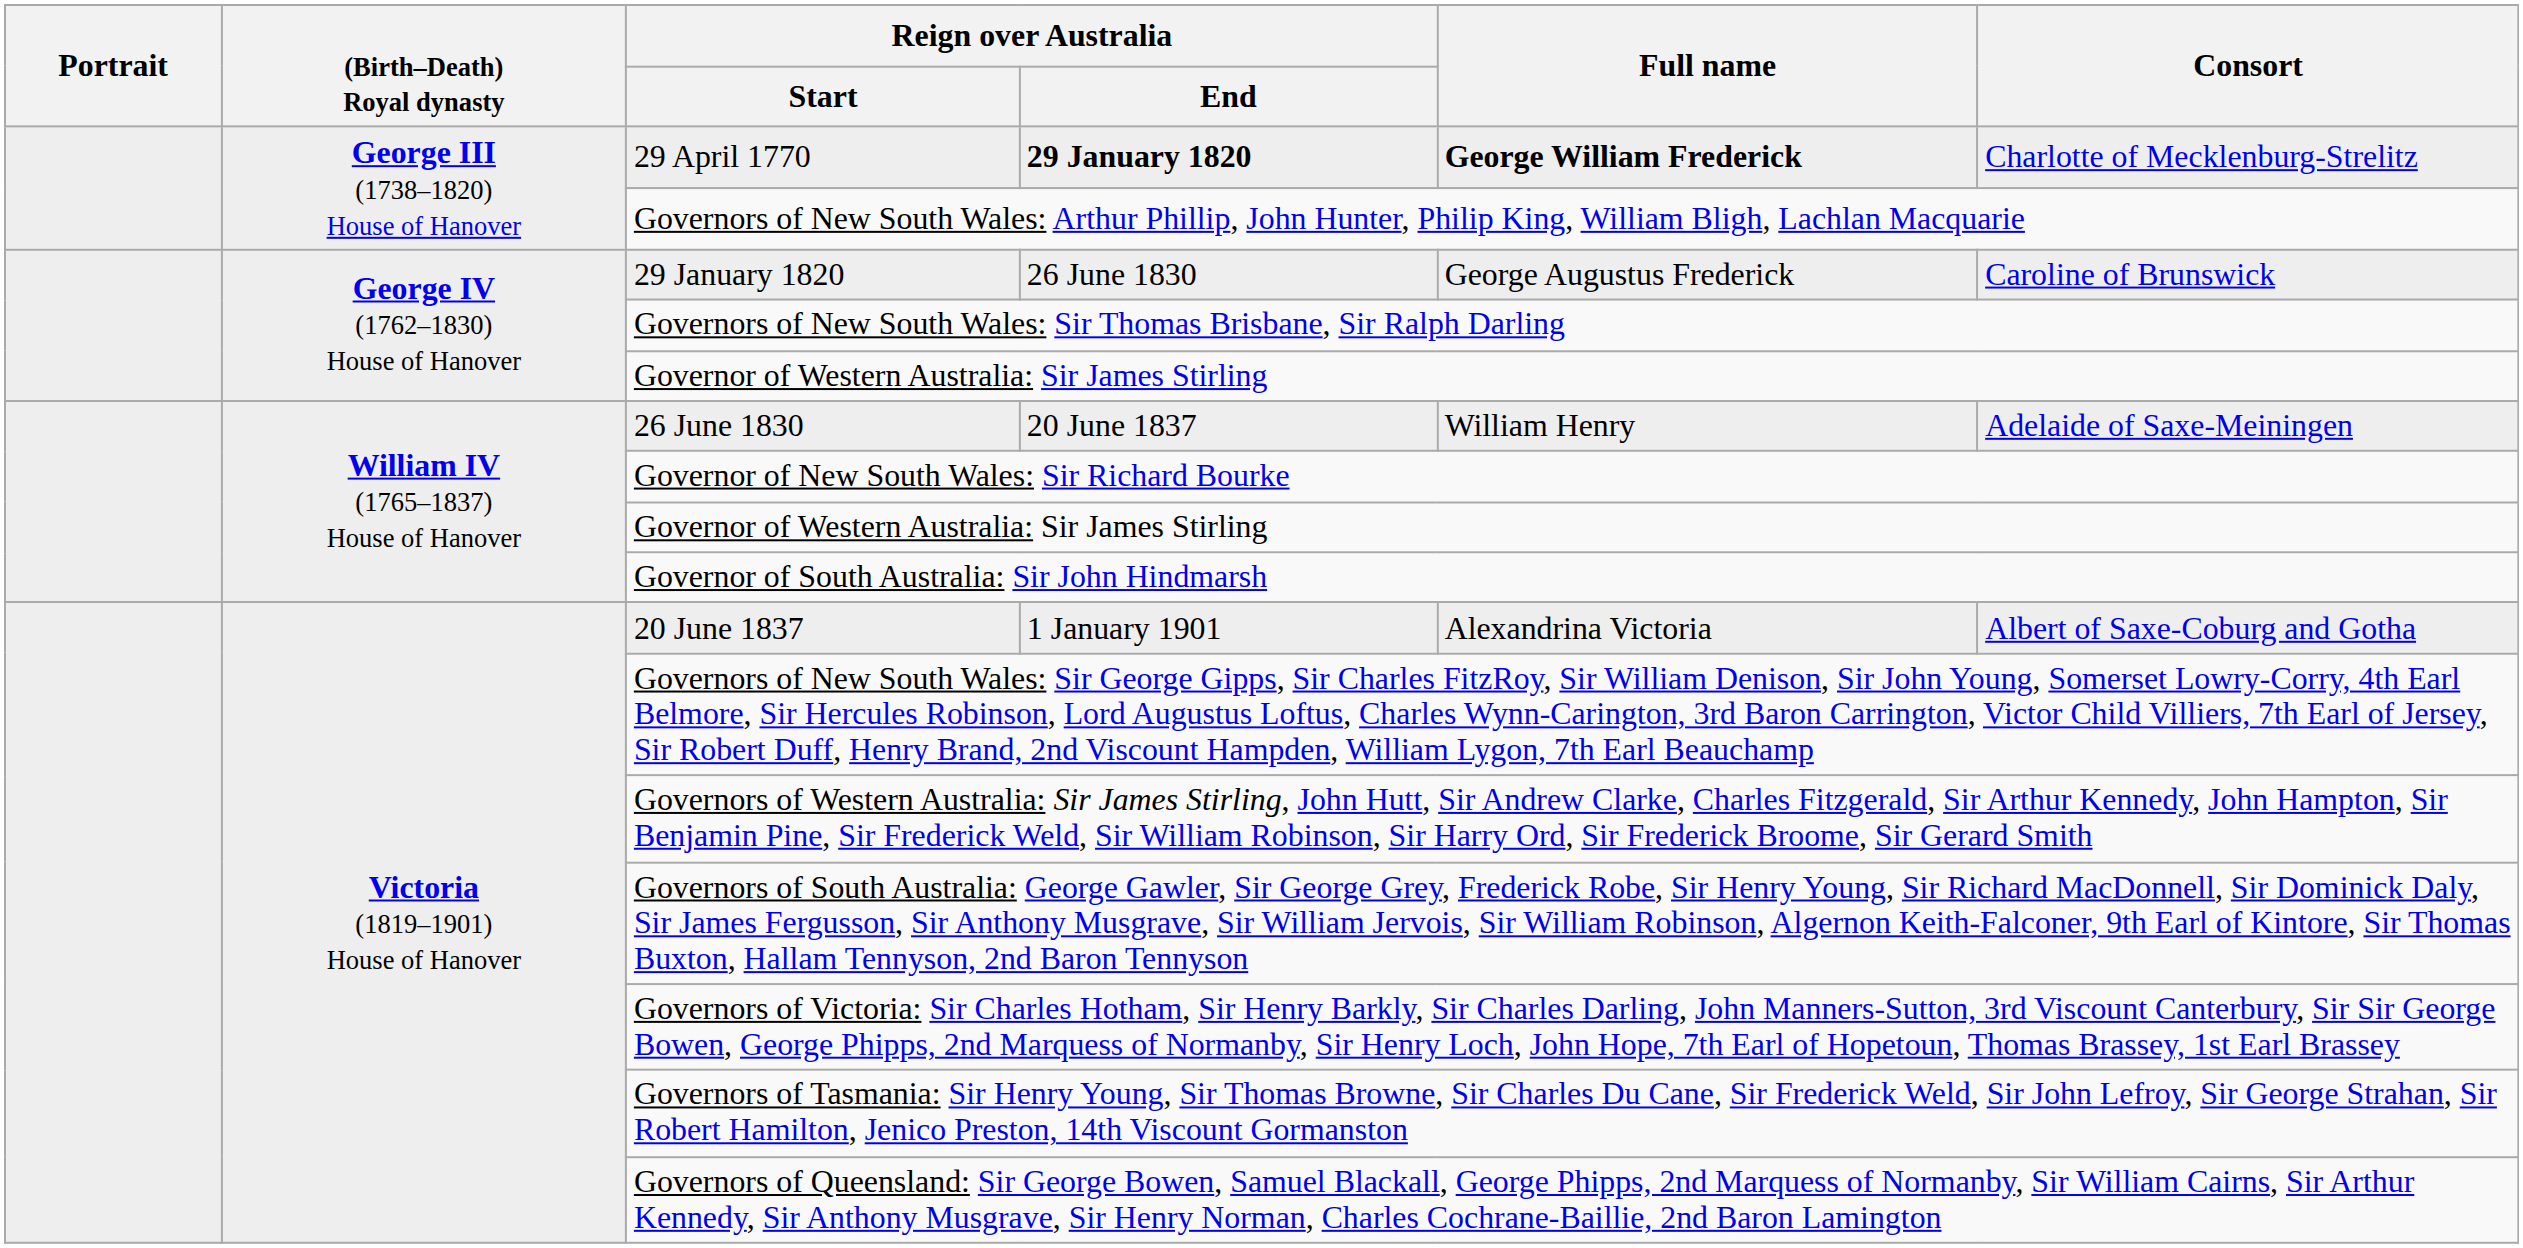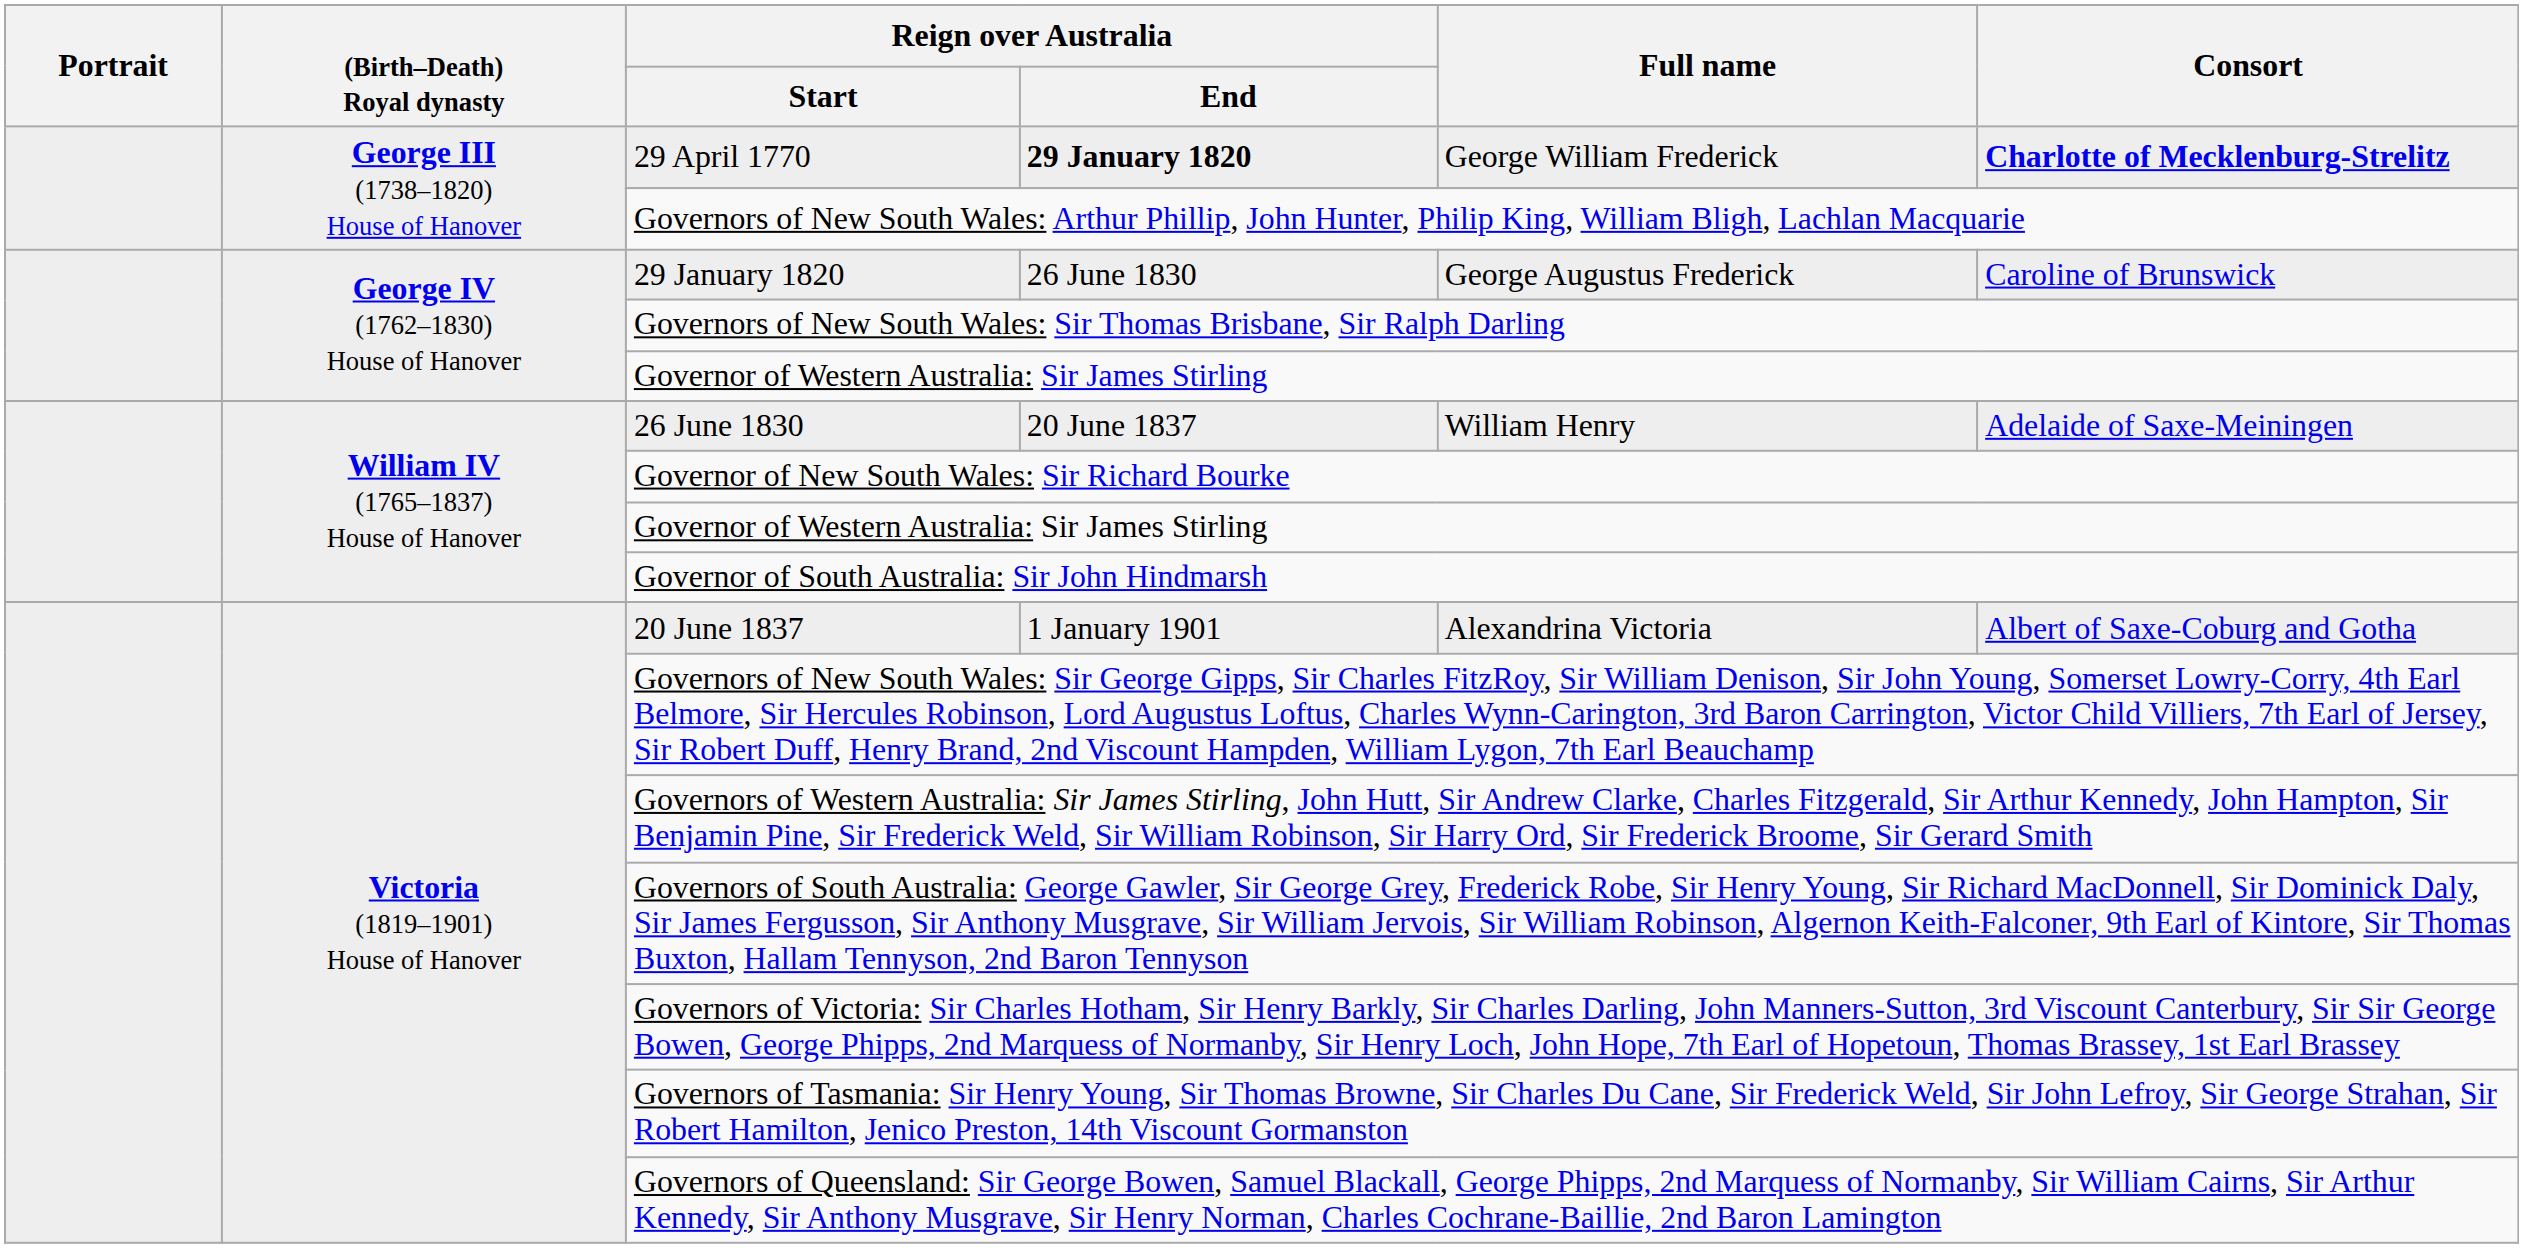29 April 1770 | Full name: bold -> normal
29 April 1770 | Consort: normal -> bold
